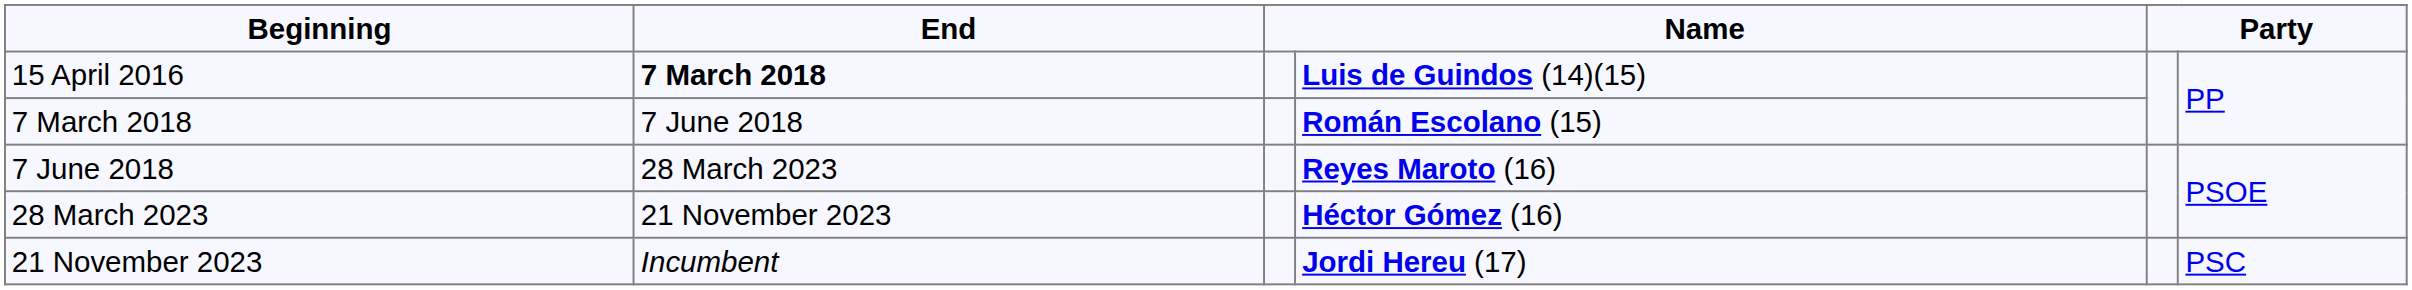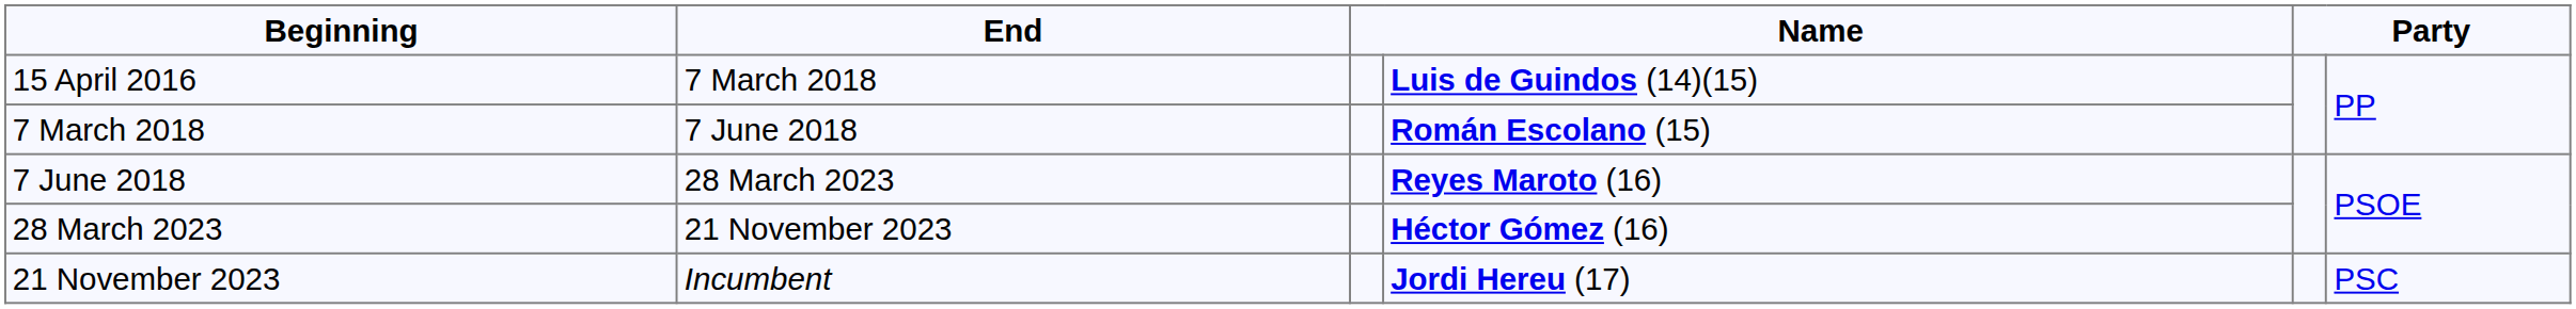15 April 2016 | End: bold -> normal
